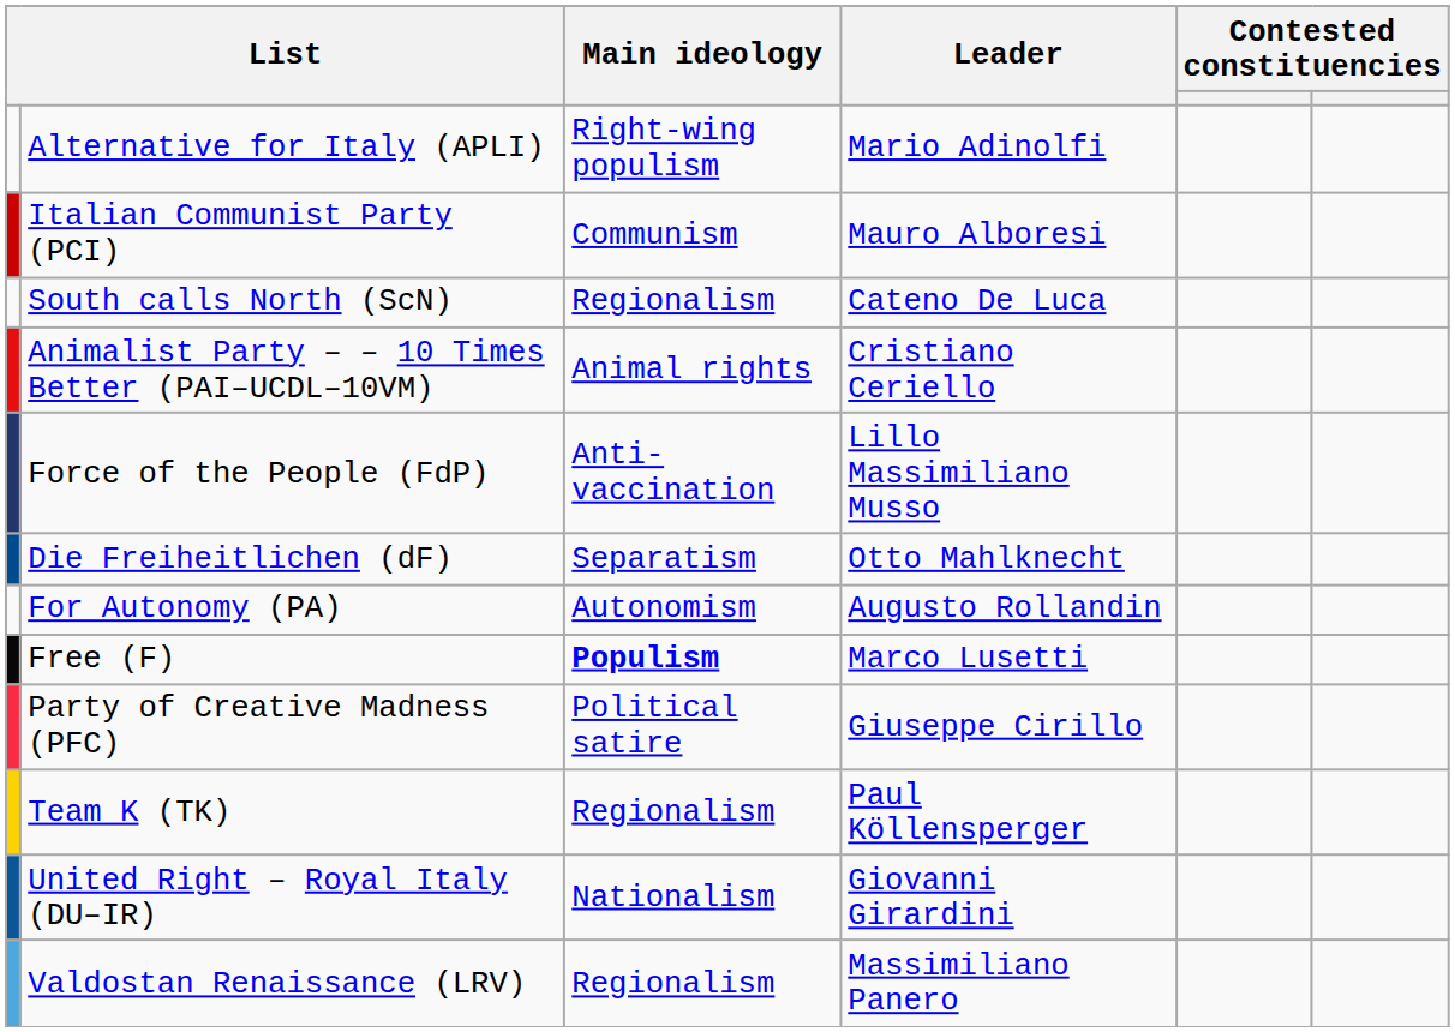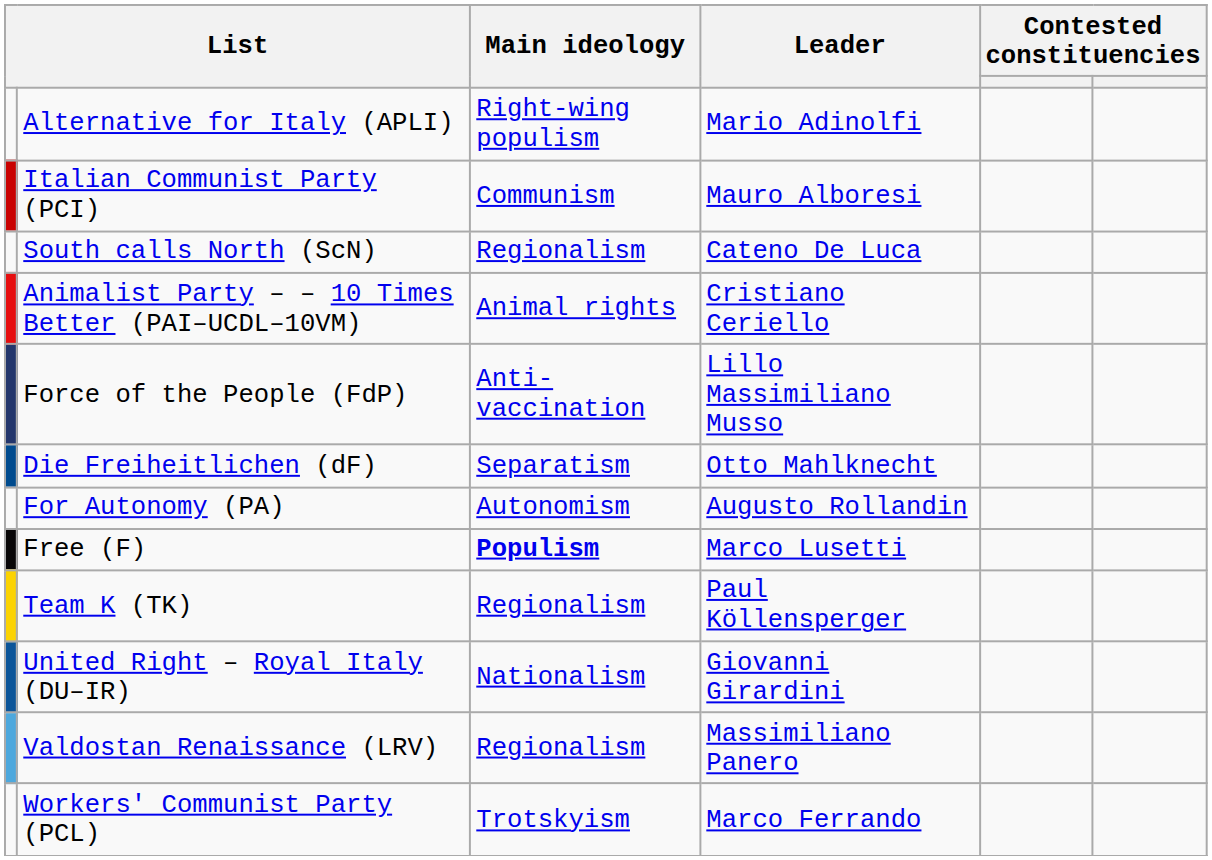- row: Party of Creative Madness (PFC) | Political satire | Giuseppe Cirillo
+ row: Workers' Communist Party (PCL) | Trotskyism | Marco Ferrando
